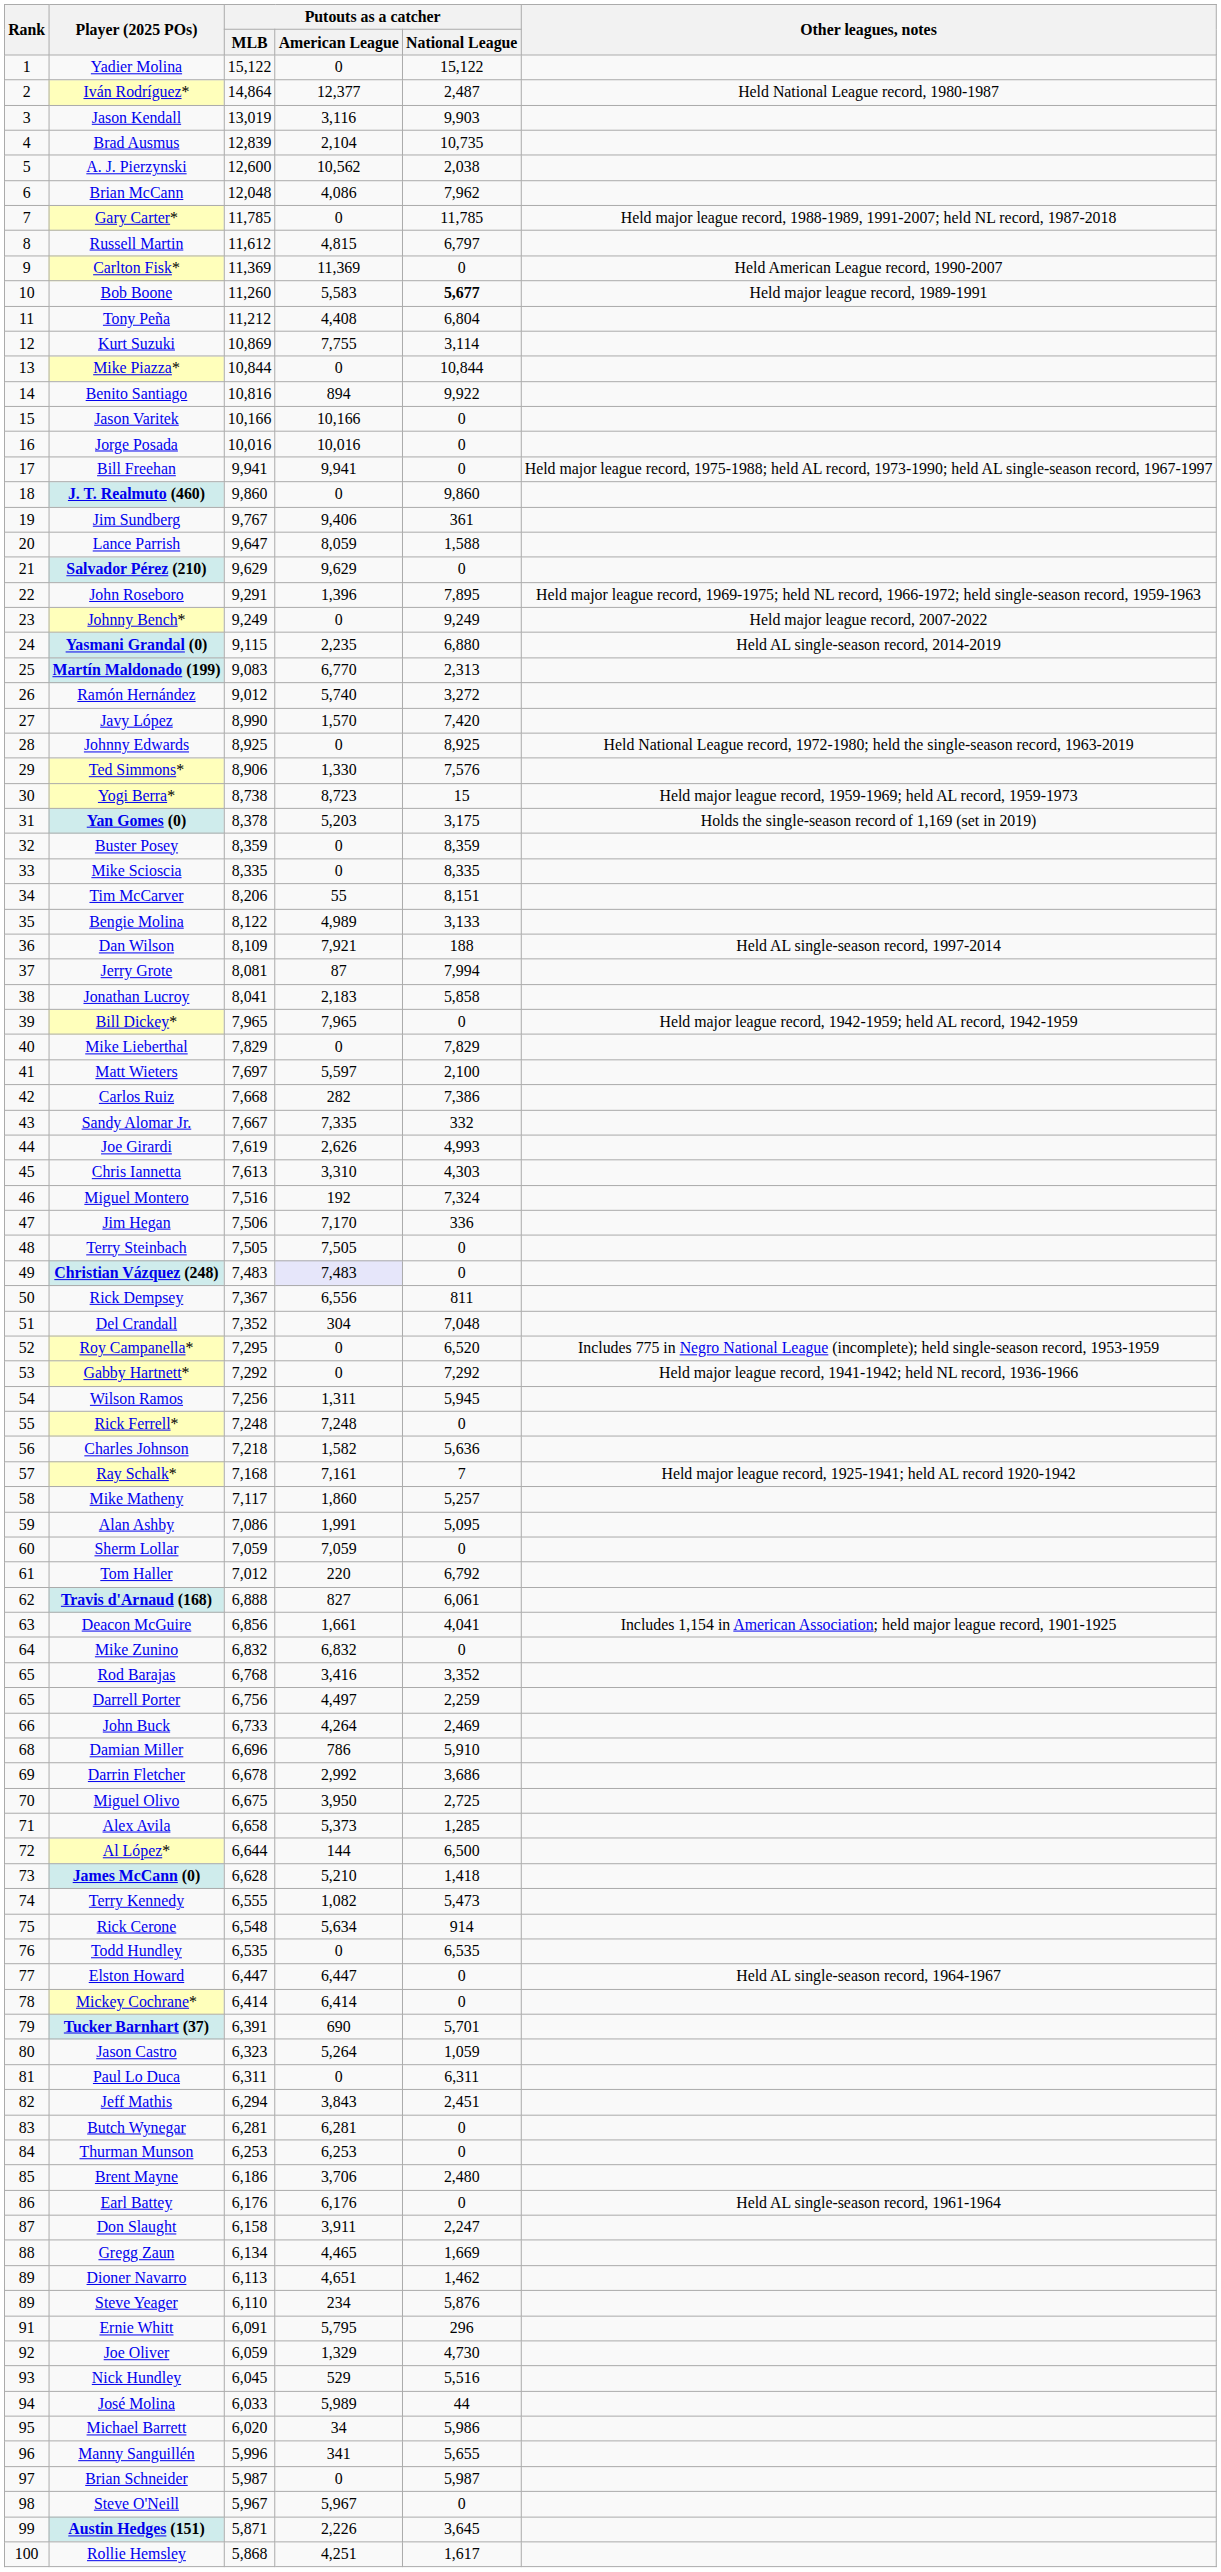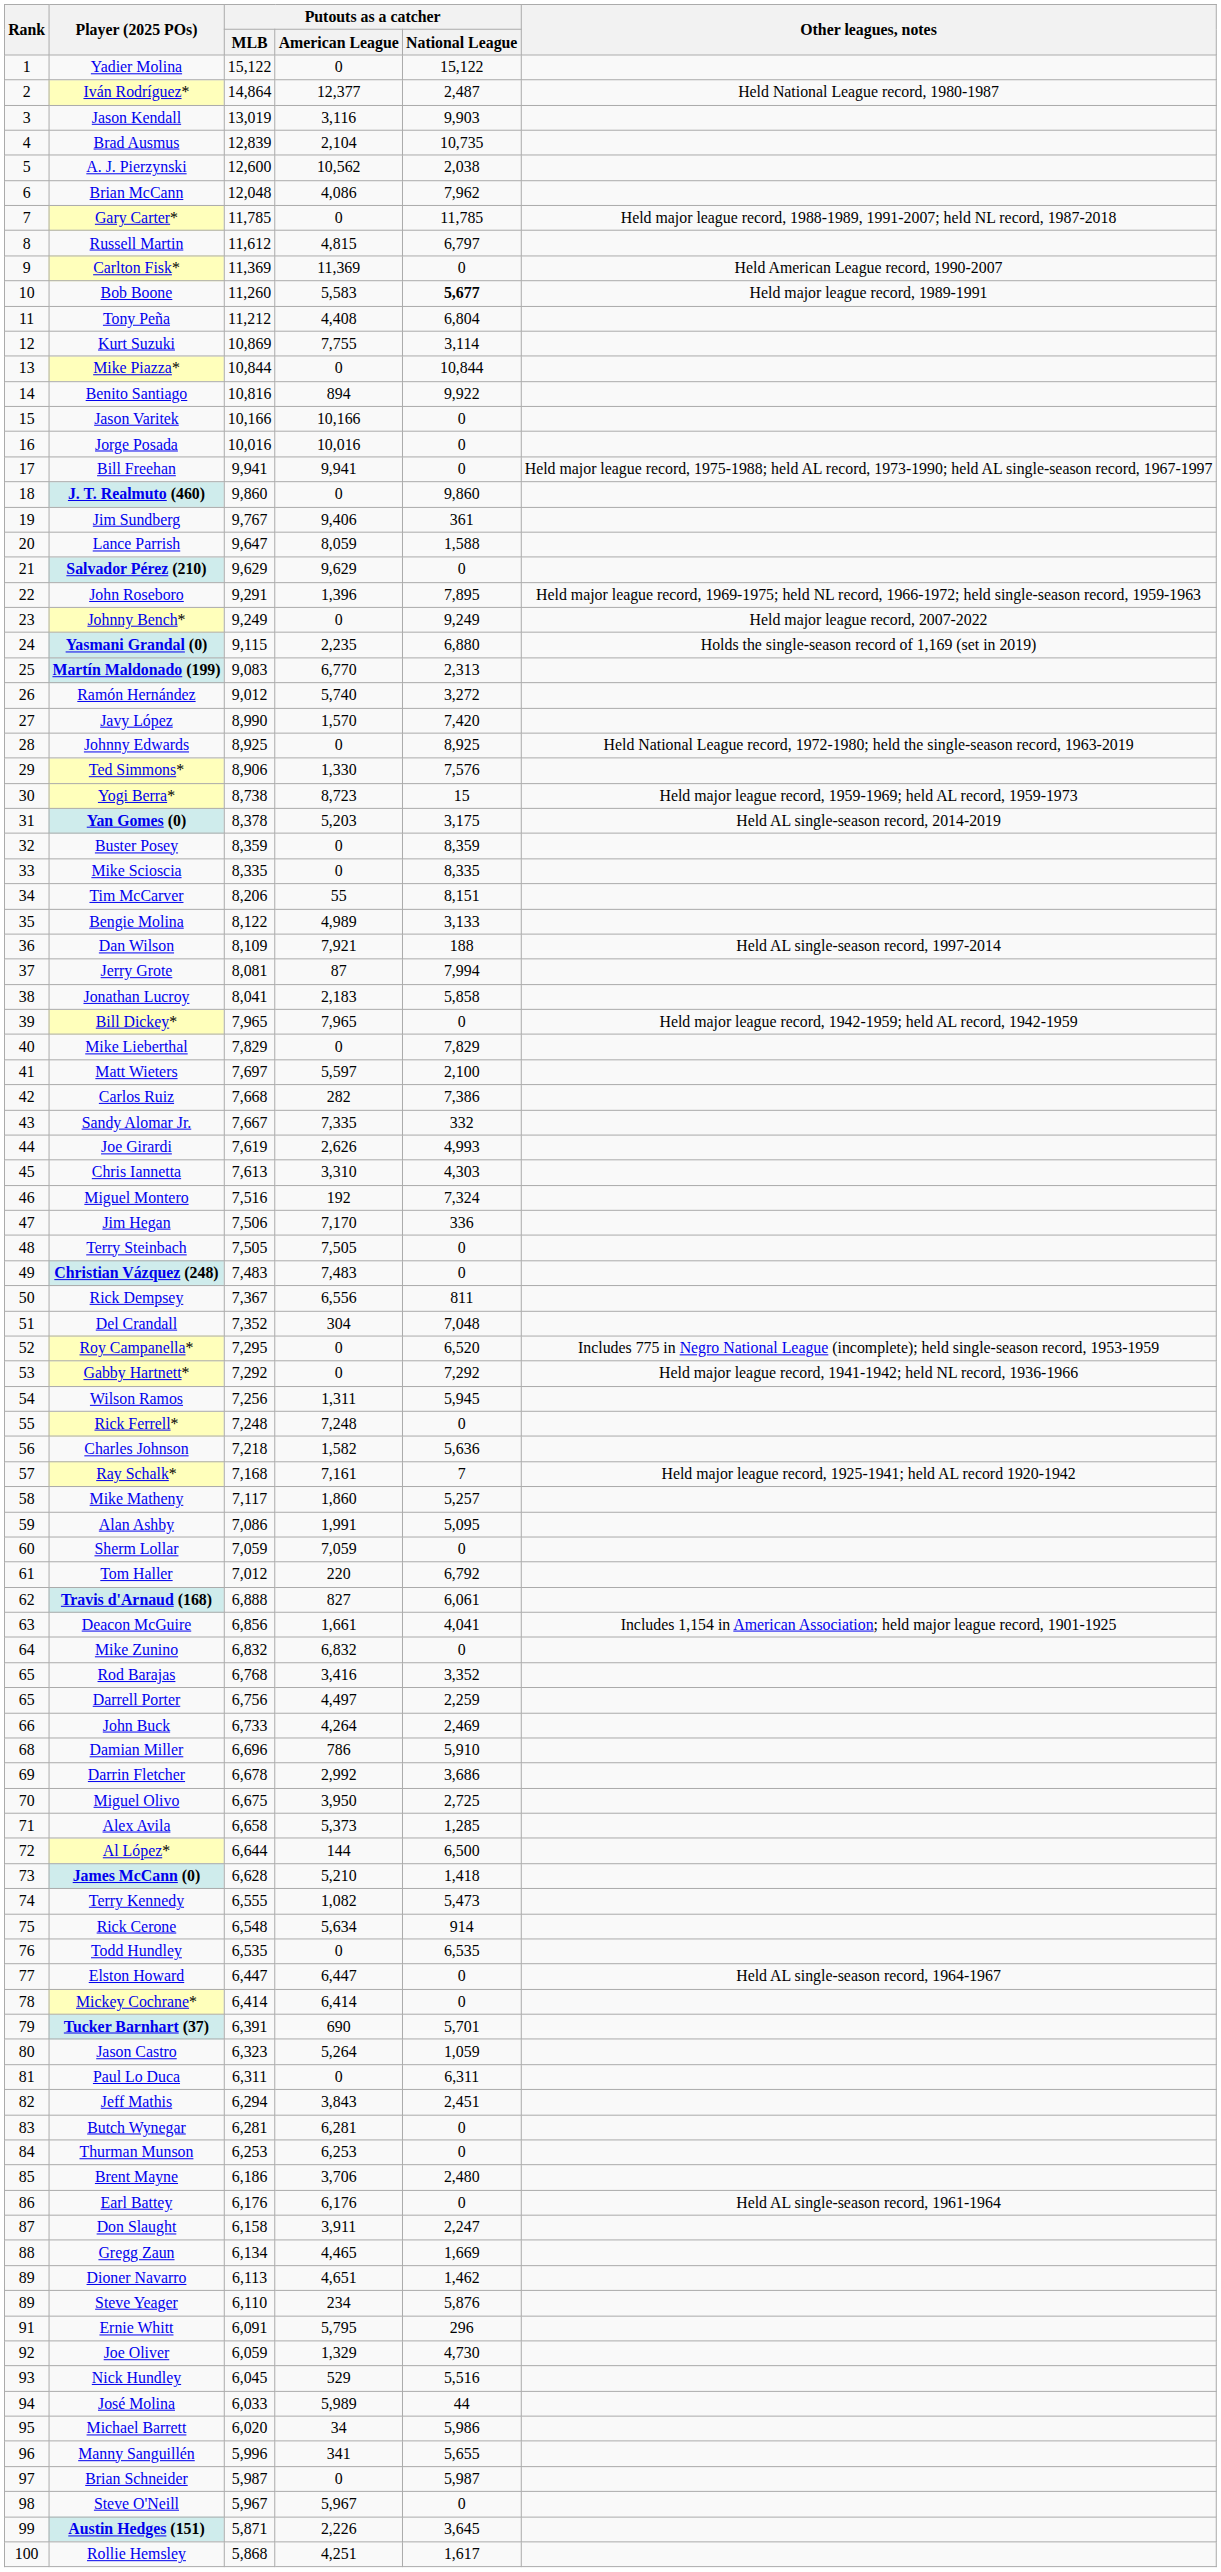Yasmani Grandal (0) | Other leagues, notes: Held AL single-season record, 2014-2019 -> Holds the single-season record of 1,169 (set in 2019)
Yan Gomes (0) | Other leagues, notes: Holds the single-season record of 1,169 (set in 2019) -> Held AL single-season record, 2014-2019
Christian Vázquez (248) | Putouts as a catcher / American League: lavender background -> no background
